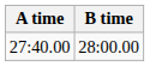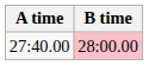27:40.00 | B time: no background -> pink background
